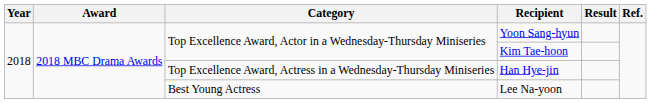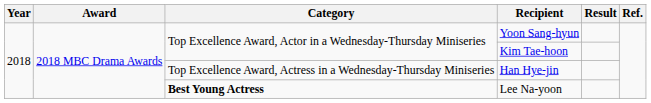Lee Na-yoon | Category: normal -> bold
